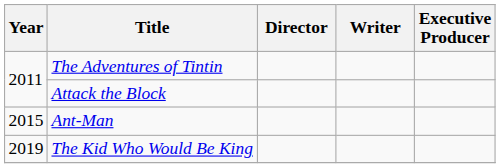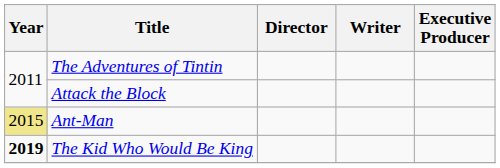Ant-Man | Year: no background -> khaki background
The Kid Who Would Be King | Year: normal -> bold
